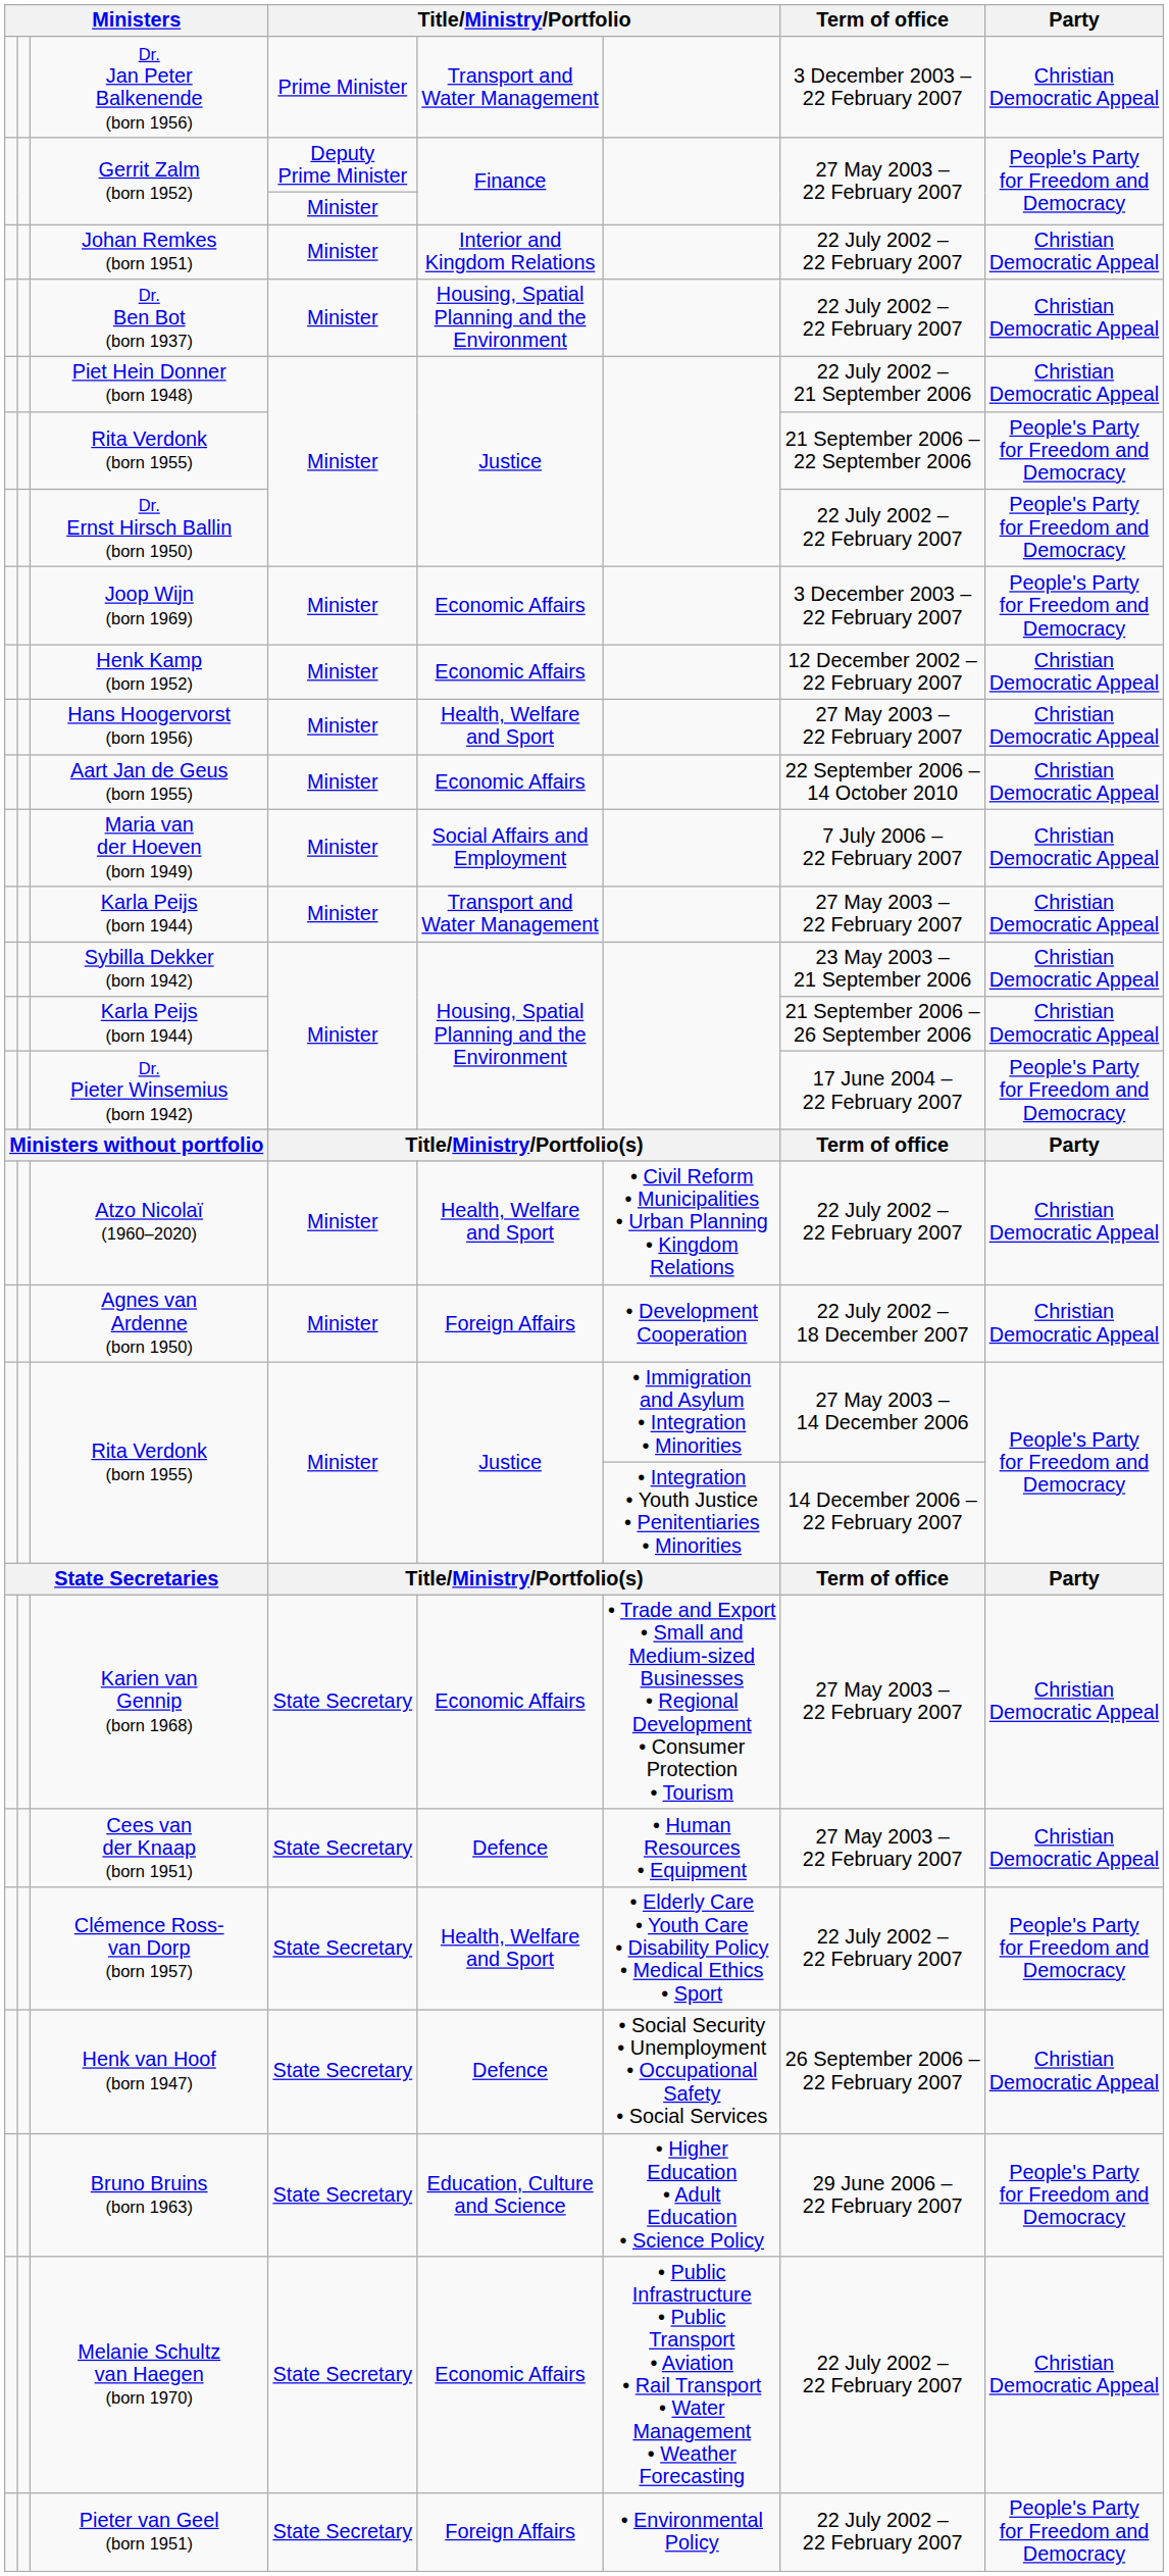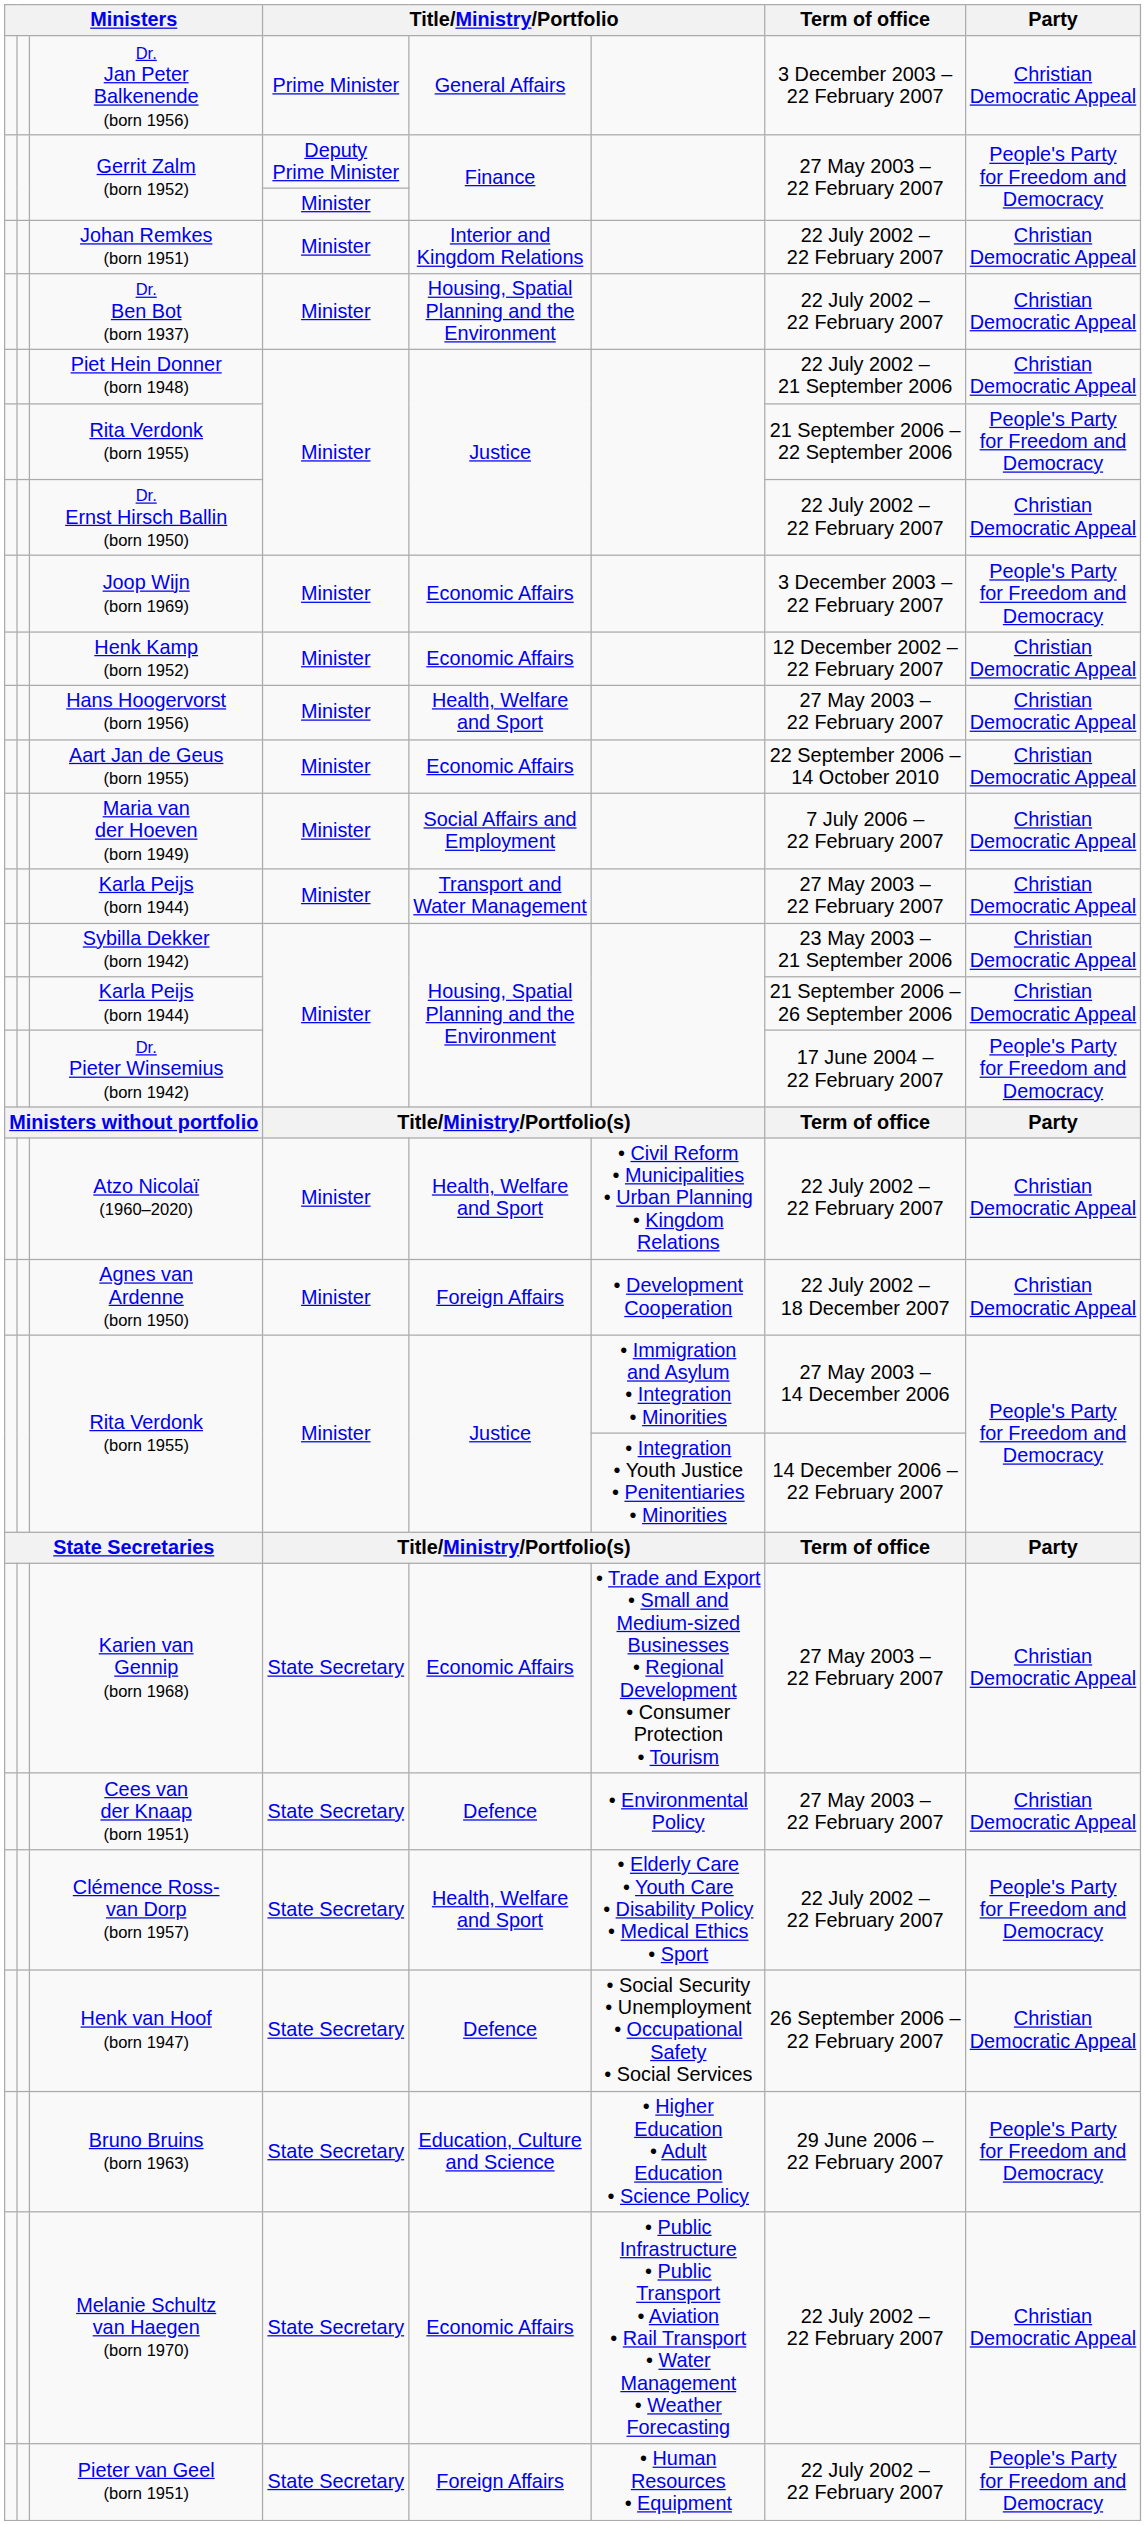Dr. Jan Peter Balkenende (born 1956) | column 5: Transport and Water Management -> General Affairs
Dr. Ernst Hirsch Ballin (born 1950) | Party: People's Party for Freedom and Democracy -> Christian Democratic Appeal
Cees van der Knaap (born 1951) | column 6: • Human Resources • Equipment -> • Environmental Policy
Pieter van Geel (born 1951) | column 6: • Environmental Policy -> • Human Resources • Equipment
